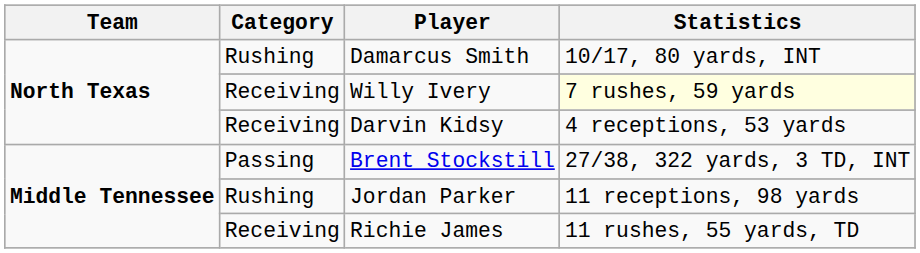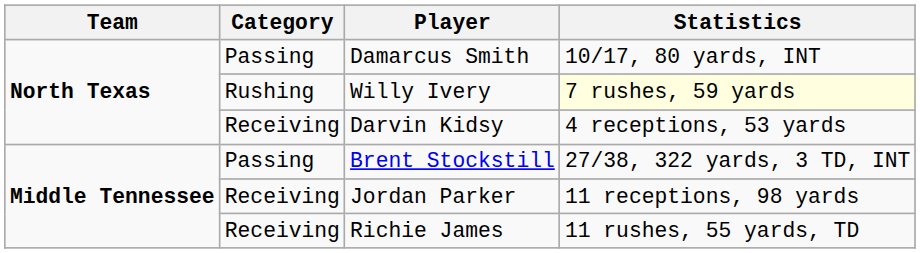Damarcus Smith | Category: Rushing -> Passing
Willy Ivery | Category: Receiving -> Rushing
Jordan Parker | Category: Rushing -> Receiving
